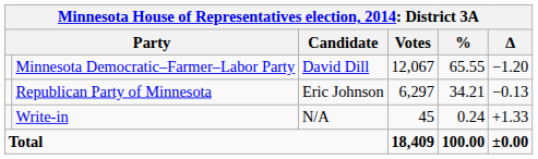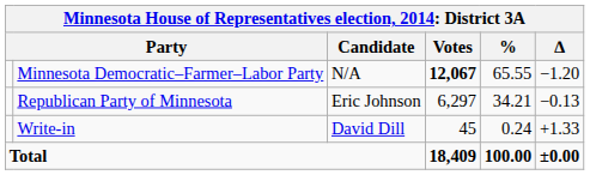Minnesota Democratic–Farmer–Labor Party | Candidate: David Dill -> N/A
Minnesota Democratic–Farmer–Labor Party | Votes: normal -> bold
Write-in | Candidate: N/A -> David Dill
